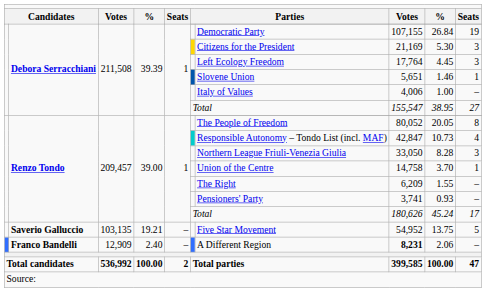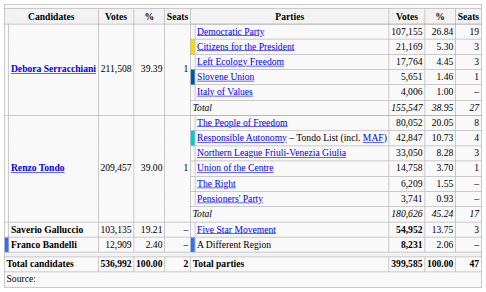Saverio Galluccio | column 8: normal -> bold
Saverio Galluccio | column 10: 5 -> 3
